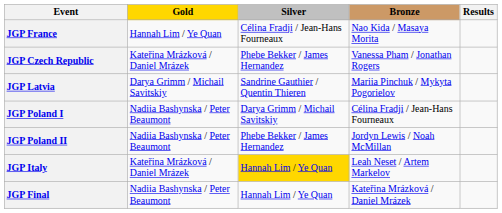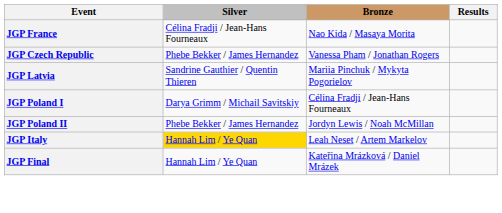- column: Gold | Hannah Lim / Ye Quan | Kateřina Mrázková / Daniel Mrázek | Darya Grimm / Michail Savitskiy | Nadiia Bashynska / Peter Beaumont | Nadiia Bashynska / Peter Beaumont | Kateřina Mrázková / Daniel Mrázek | Nadiia Bashynska / Peter Beaumont
